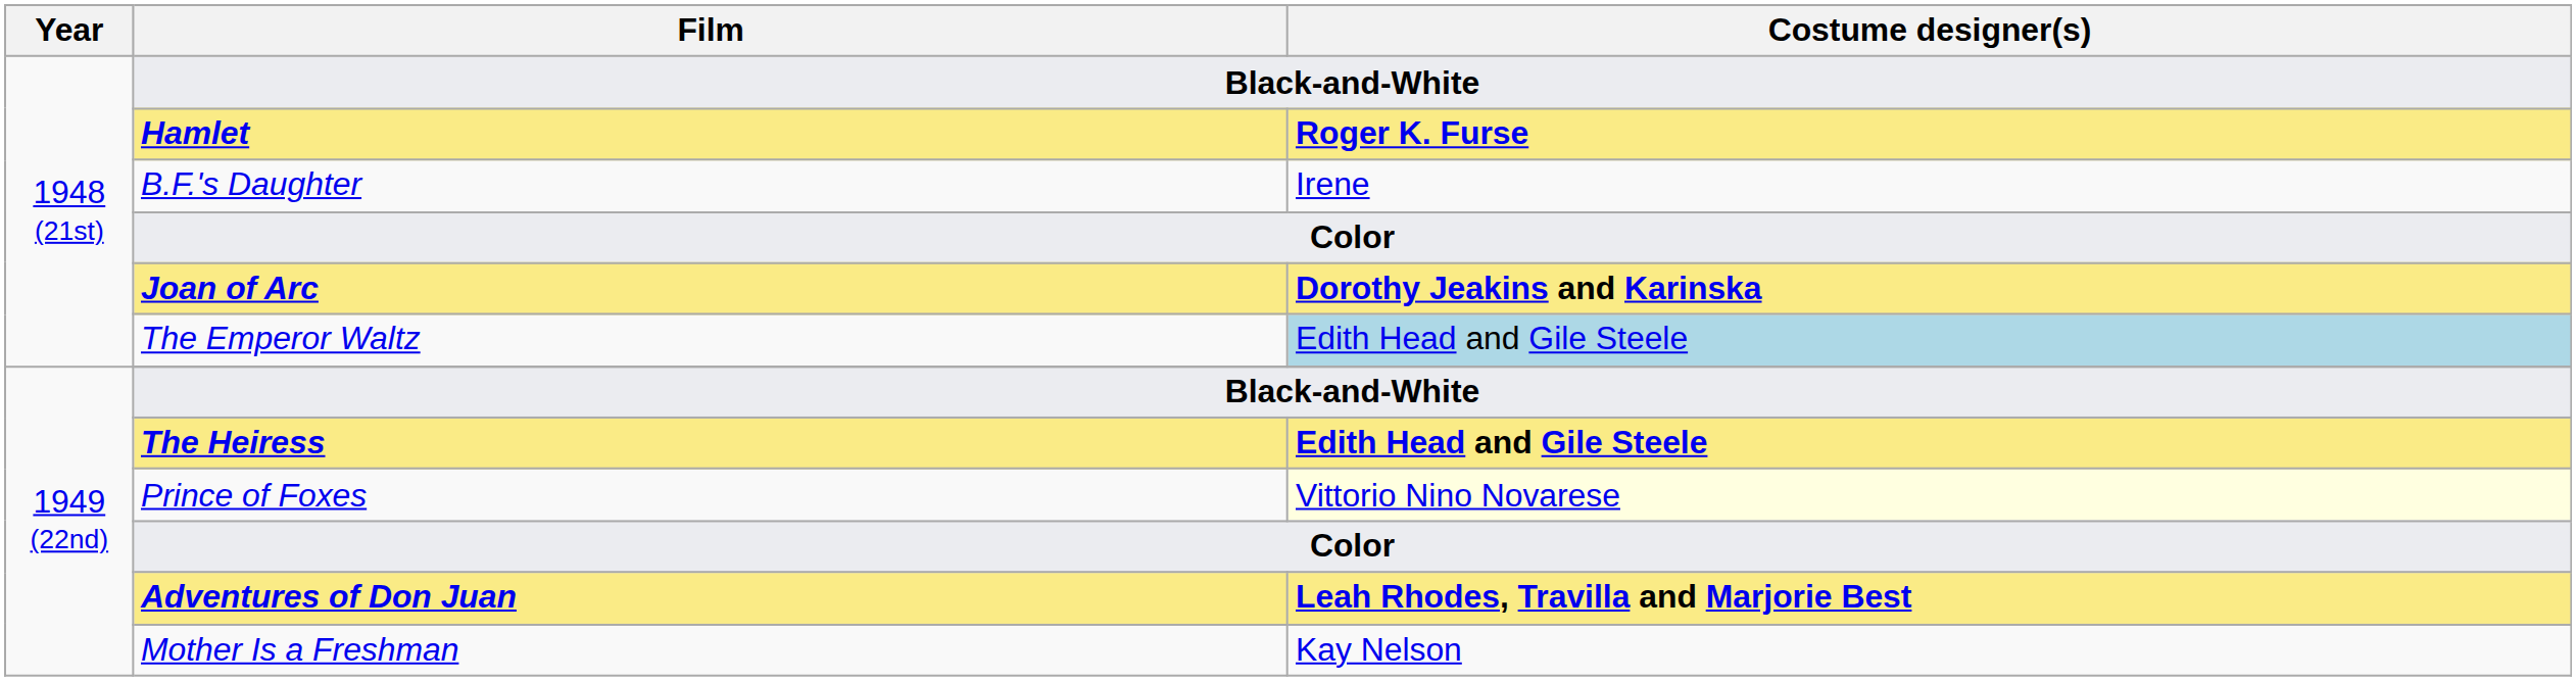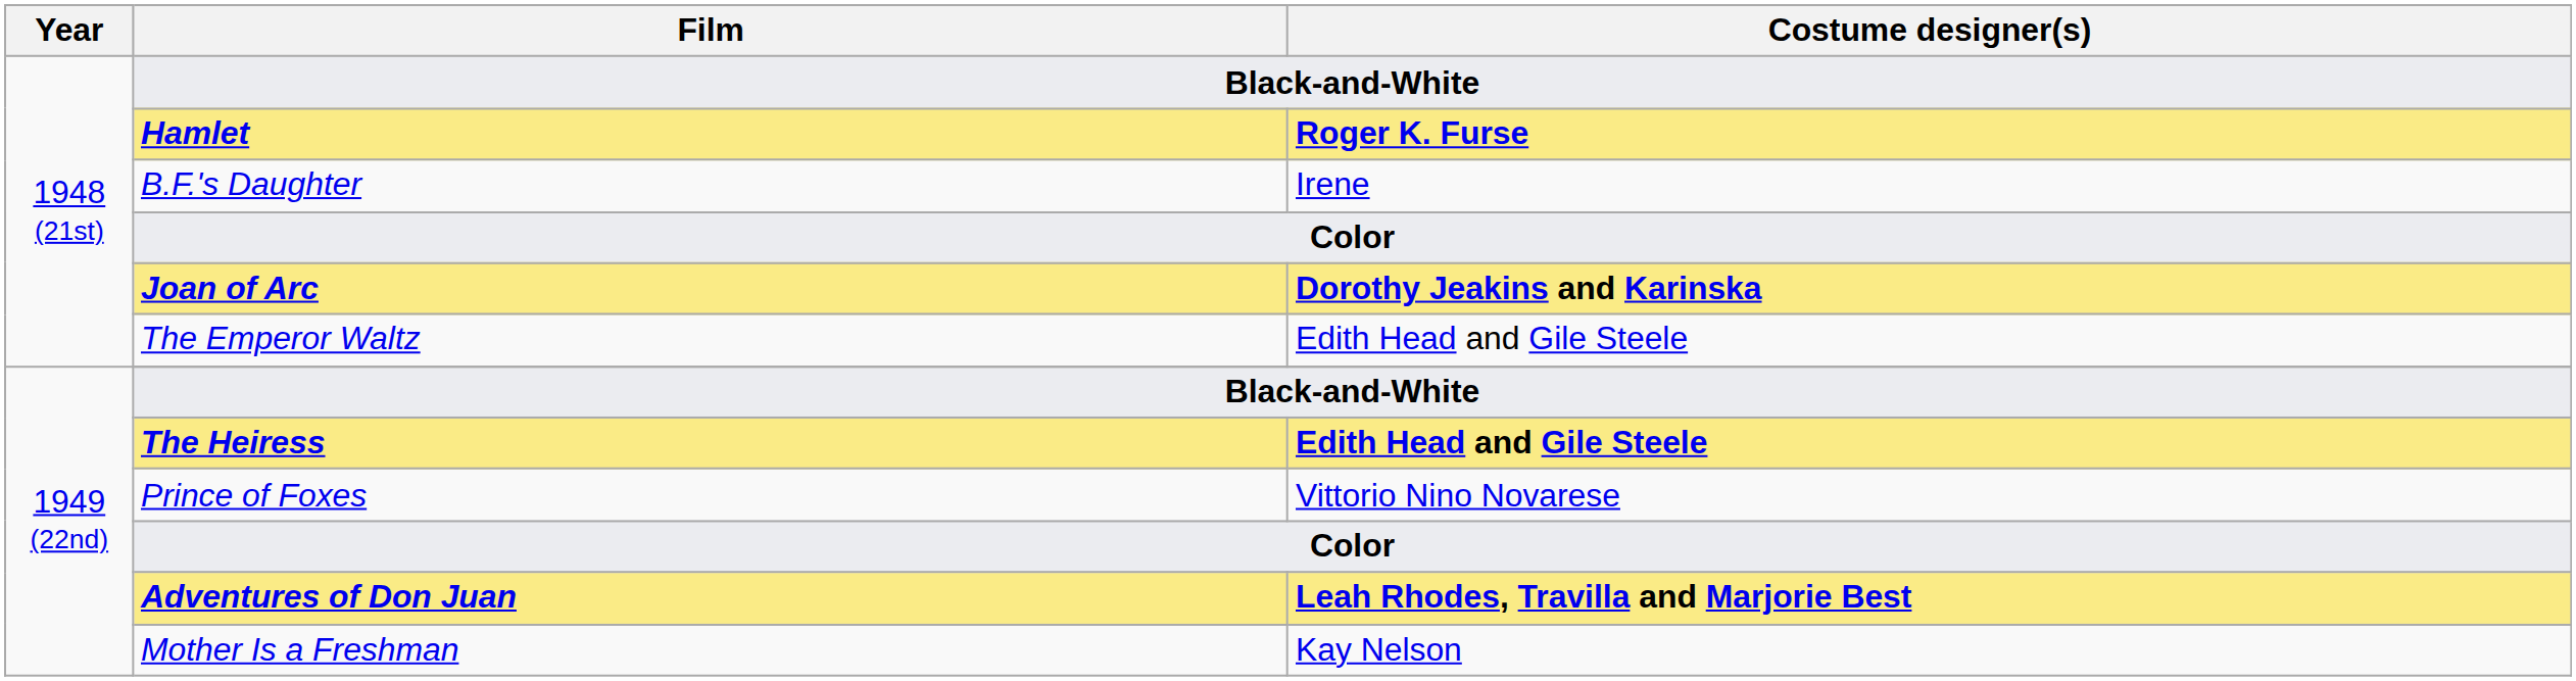The Emperor Waltz | Costume designer(s): lightblue background -> no background
Prince of Foxes | Costume designer(s): lightyellow background -> no background
